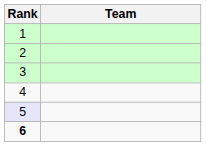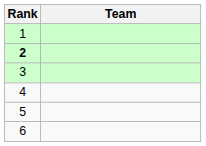2 | Rank: normal -> bold
5 | Rank: lavender background -> no background
6 | Rank: bold -> normal
